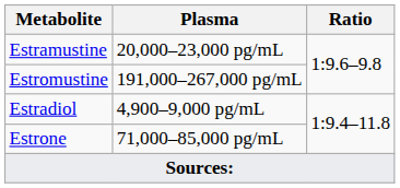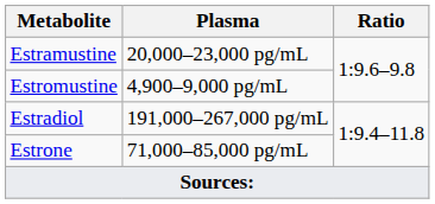Estromustine | Plasma: 191,000–267,000 pg/mL -> 4,900–9,000 pg/mL
Estradiol | Plasma: 4,900–9,000 pg/mL -> 191,000–267,000 pg/mL
